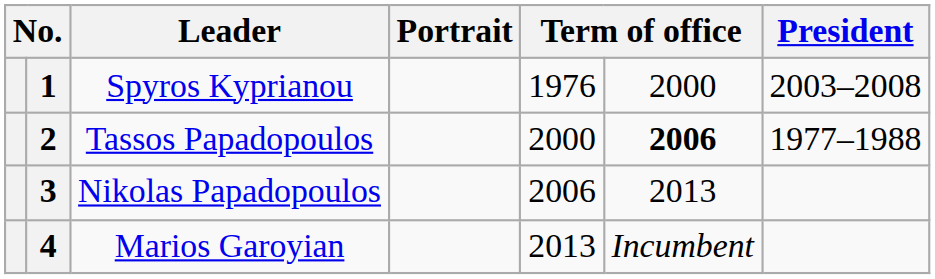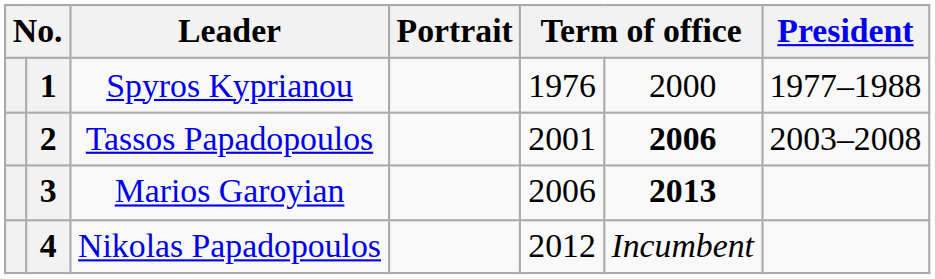1 | President: 2003–2008 -> 1977–1988
2 | column 5: 2000 -> 2001
2 | President: 1977–1988 -> 2003–2008
3 | Leader: Nikolas Papadopoulos -> Marios Garoyian
3 | column 6: normal -> bold
4 | Leader: Marios Garoyian -> Nikolas Papadopoulos
4 | column 5: 2013 -> 2012
